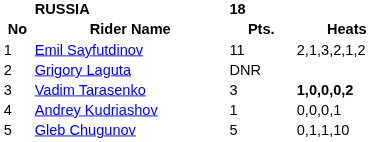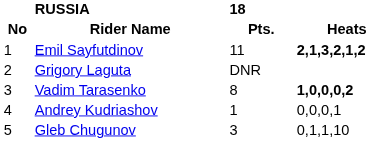Emil Sayfutdinov | Heats: normal -> bold
Vadim Tarasenko | 18 / Pts.: 3 -> 8
Gleb Chugunov | 18 / Pts.: 5 -> 3
